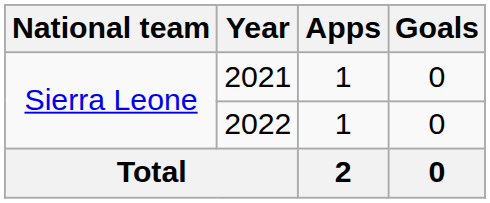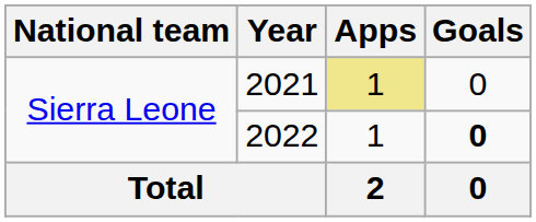2021 | Apps: no background -> khaki background
2022 | Goals: normal -> bold
